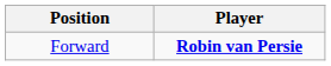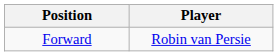Forward | Player: bold -> normal
